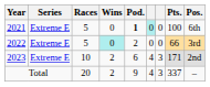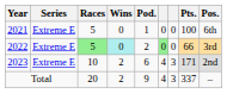2021 | Pod.: bold -> normal
2021 | column 6: paleturquoise background -> no background
2022 | Races: no background -> lightgreen background
2022 | column 6: no background -> lightgreen background
